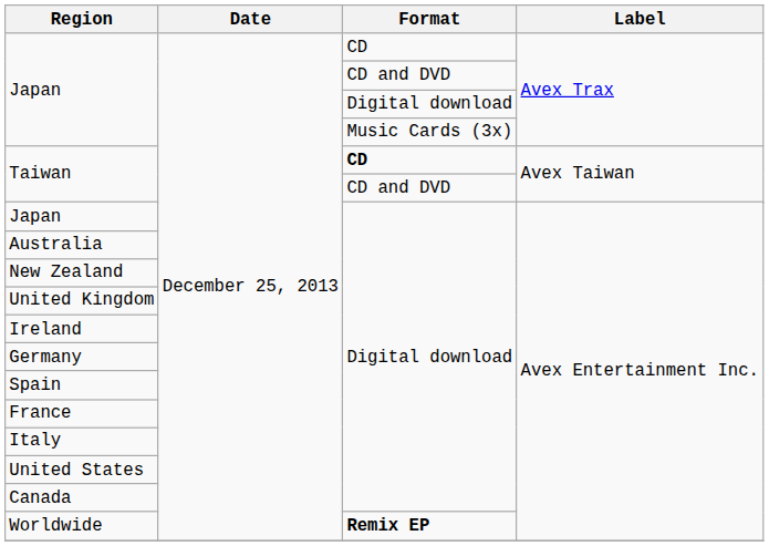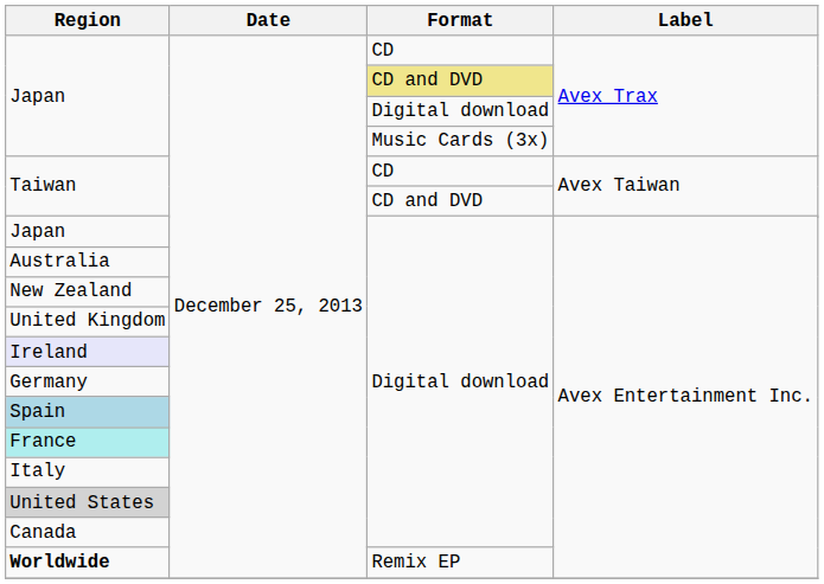Japan / CD and DVD | Format: no background -> khaki background
Taiwan / CD | Format: bold -> normal
Ireland | Region: no background -> lavender background
Spain | Region: no background -> lightblue background
France | Region: no background -> paleturquoise background
United States | Region: no background -> lightgrey background
Worldwide | Region: normal -> bold
Worldwide | Format: bold -> normal
